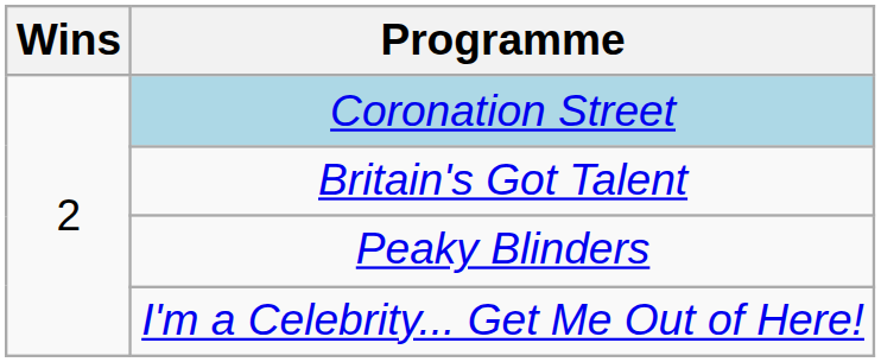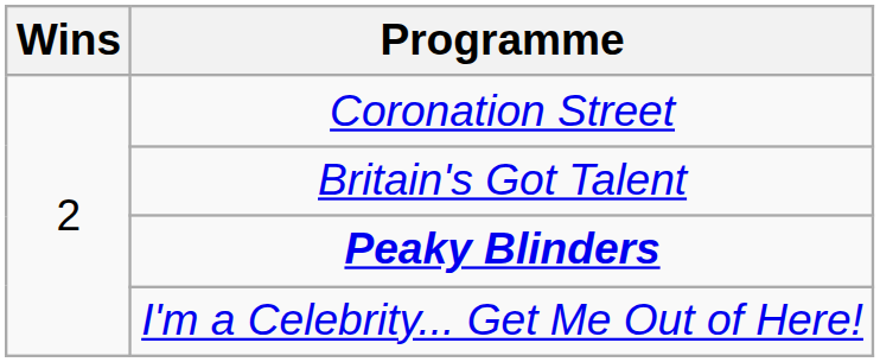Coronation Street | Programme: lightblue background -> no background
Peaky Blinders | Programme: normal -> bold
